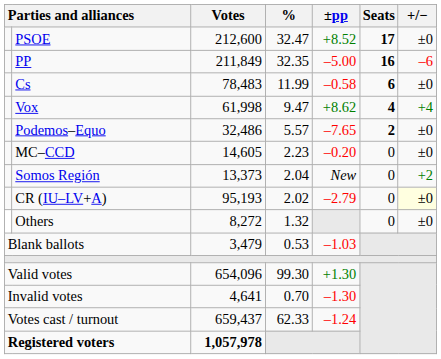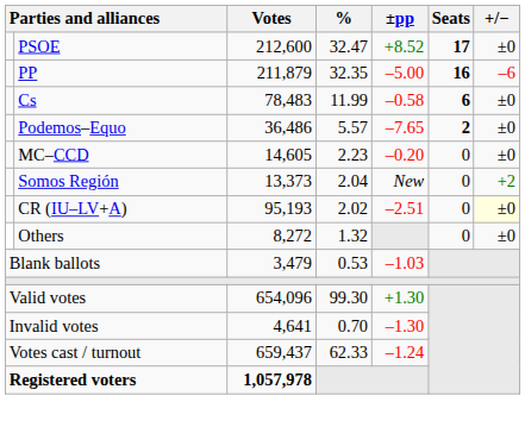PP | Votes: 211,849 -> 211,879
- row: Vox | 61,998 | 9.47 | +8.62 | 4 | +4
Podemos–Equo | Votes: 32,486 -> 36,486
CR (IU–LV+A) | ±pp: –2.79 -> –2.51
